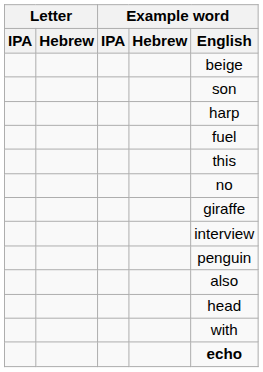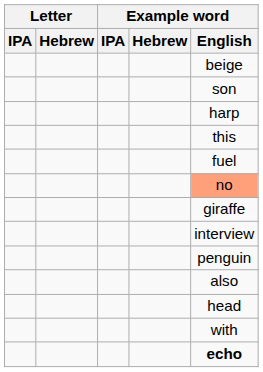row 6 | Example word / English: fuel -> this
row 7 | Example word / English: this -> fuel
row 8 | Example word / English: no background -> lightsalmon background
